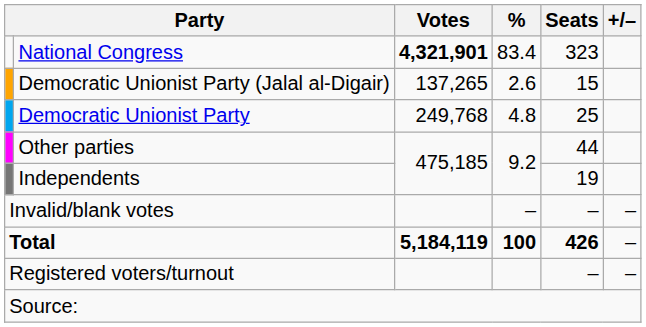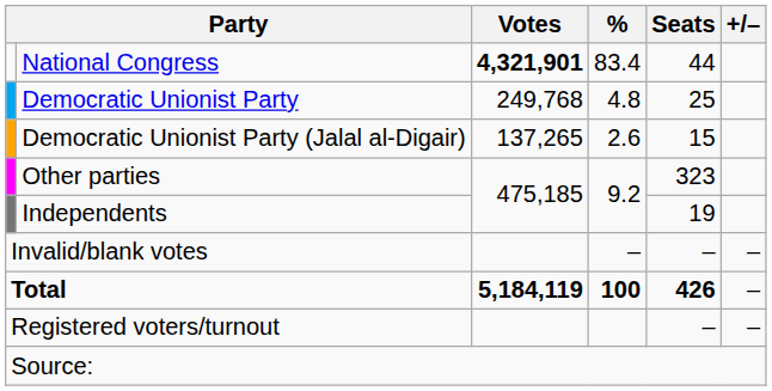National Congress | Seats: 323 -> 44
rows swapped: Democratic Unionist Party <-> Democratic Unionist Party (Jalal al-Digair)
Other parties | Seats: 44 -> 323
